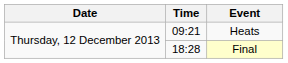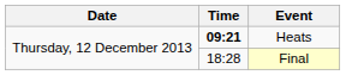Heats | Time: normal -> bold
